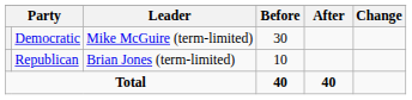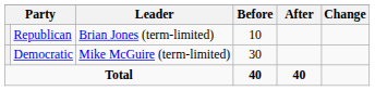rows swapped: Democratic <-> Republican
